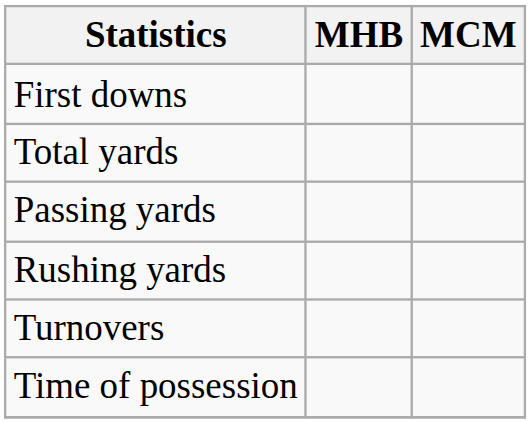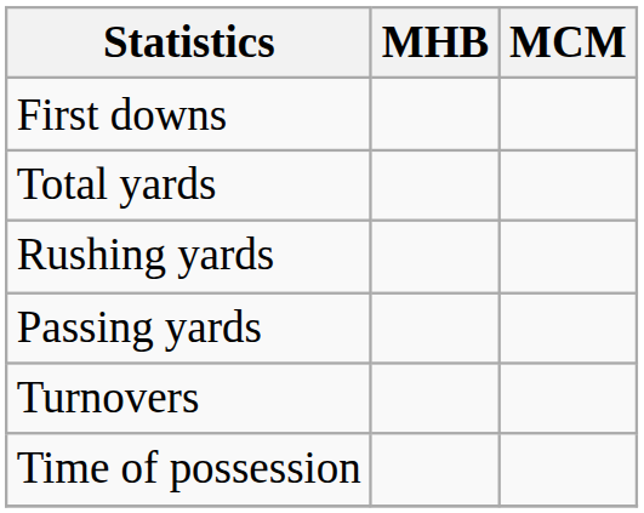rows swapped: Rushing yards <-> Passing yards
